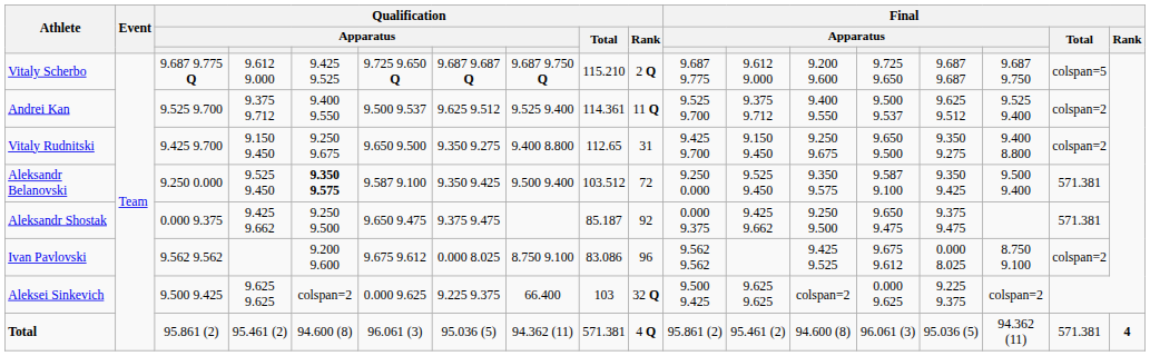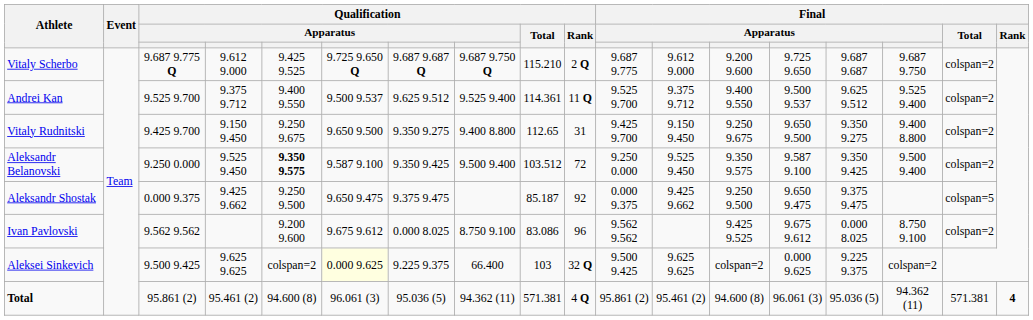Vitaly Scherbo | Final / Total: colspan=5 -> colspan=2
Aleksandr Belanovski | Final / Total: 571.381 -> colspan=2
Aleksandr Shostak | Final / Total: 571.381 -> colspan=5
Aleksei Sinkevich | column 6: no background -> lightyellow background
